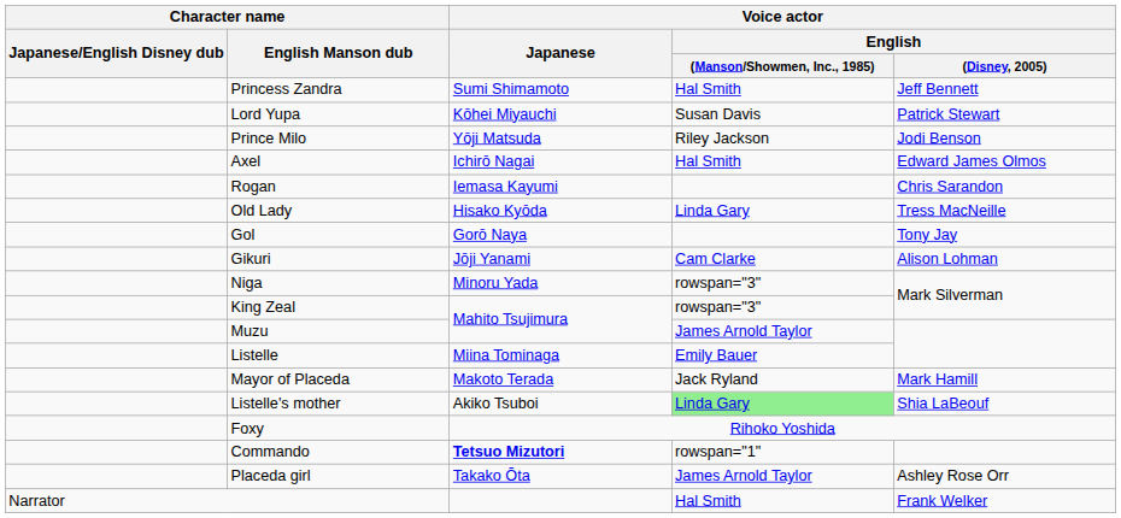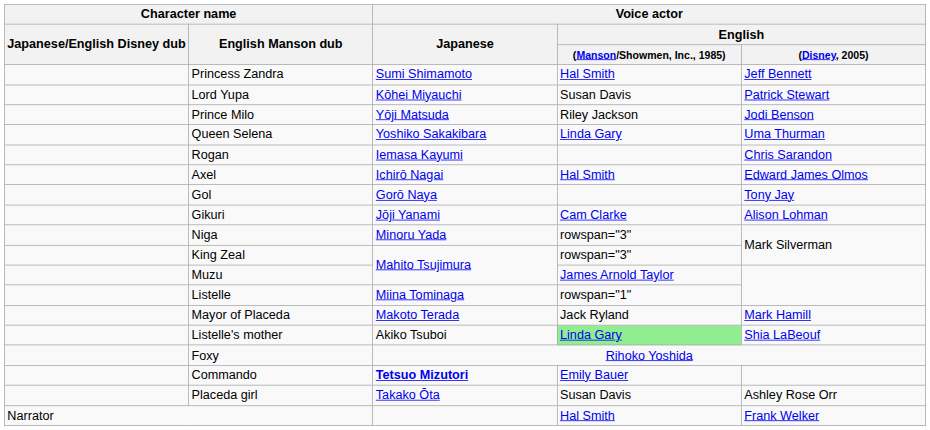+ row: Queen Selena | Yoshiko Sakakibara | Linda Gary | Uma Thurman
rows swapped: Rogan <-> Axel
- row: Old Lady | Hisako Kyōda | Linda Gary | Tress MacNeille
Listelle | Voice actor / English / (Manson/Showmen, Inc., 1985): Emily Bauer -> rowspan="1"
Commando | Voice actor / English / (Manson/Showmen, Inc., 1985): rowspan="1" -> Emily Bauer
Placeda girl | Voice actor / English / (Manson/Showmen, Inc., 1985): James Arnold Taylor -> Susan Davis
